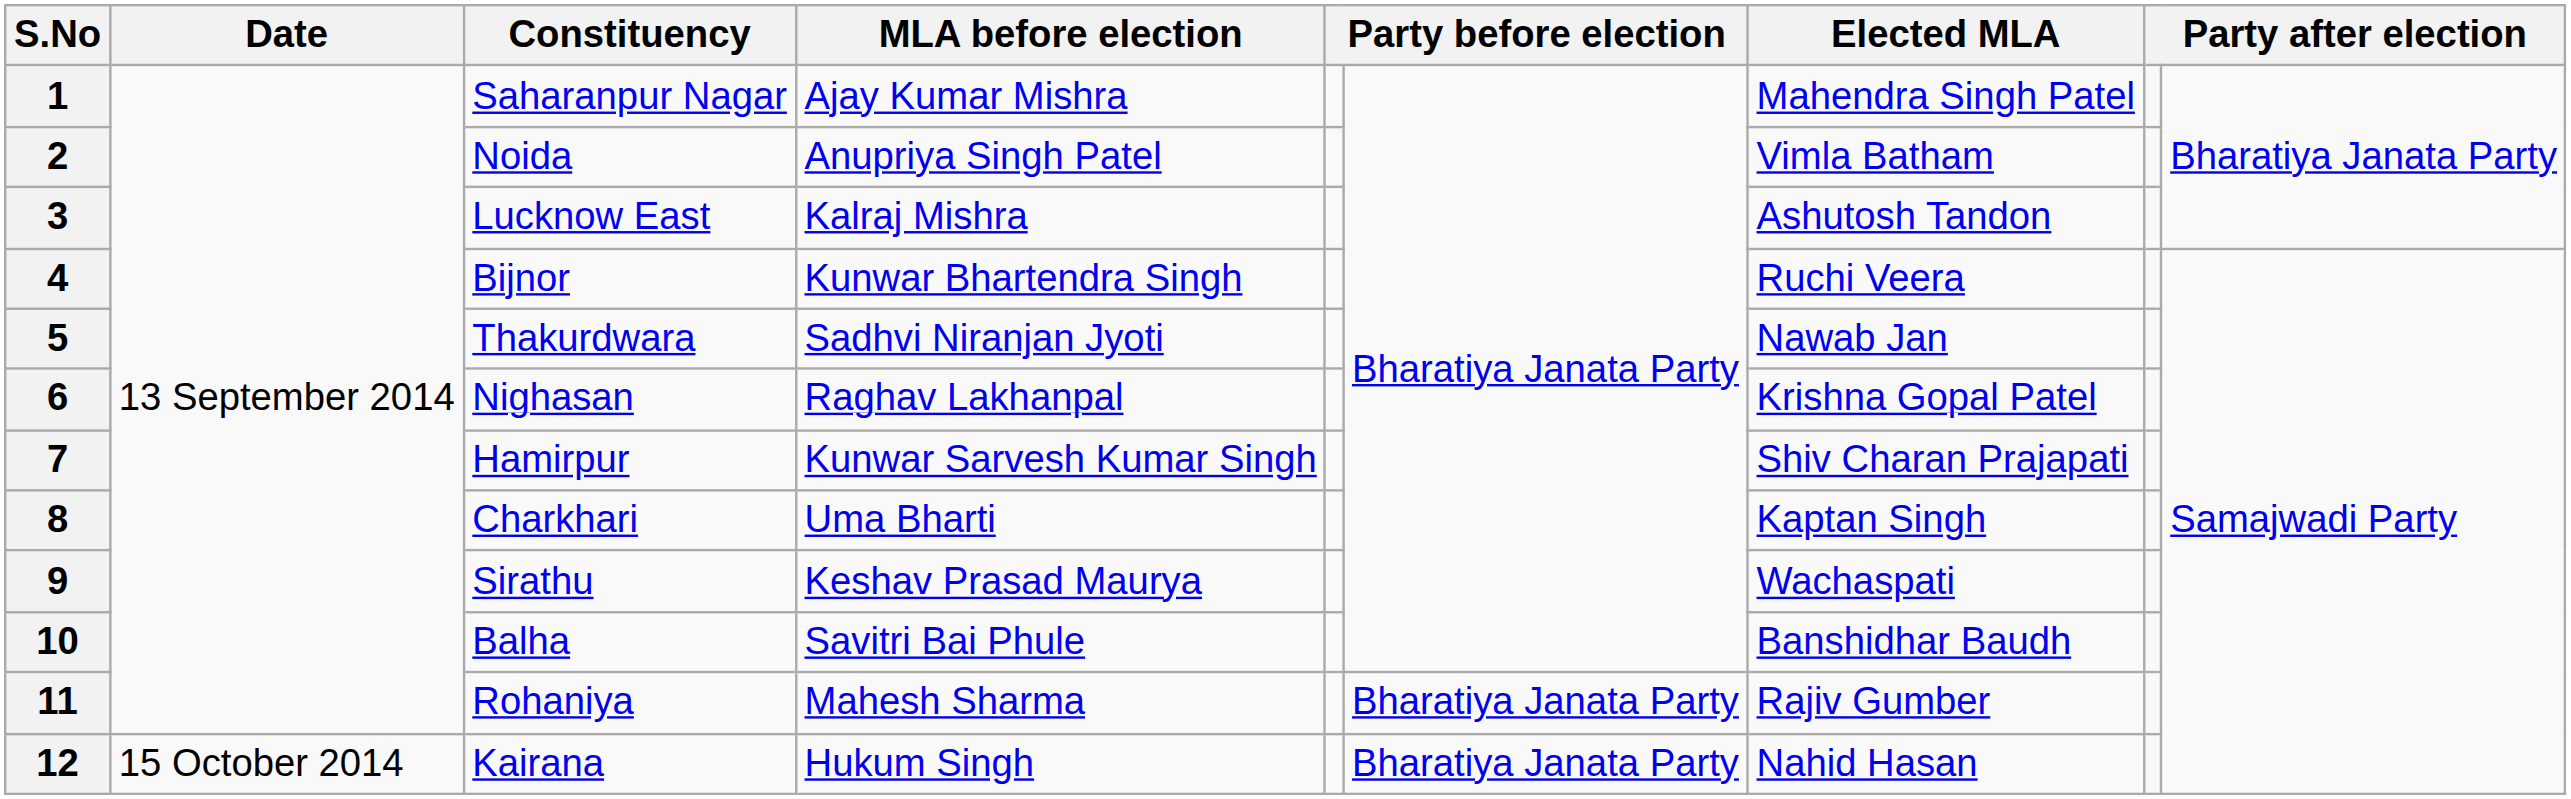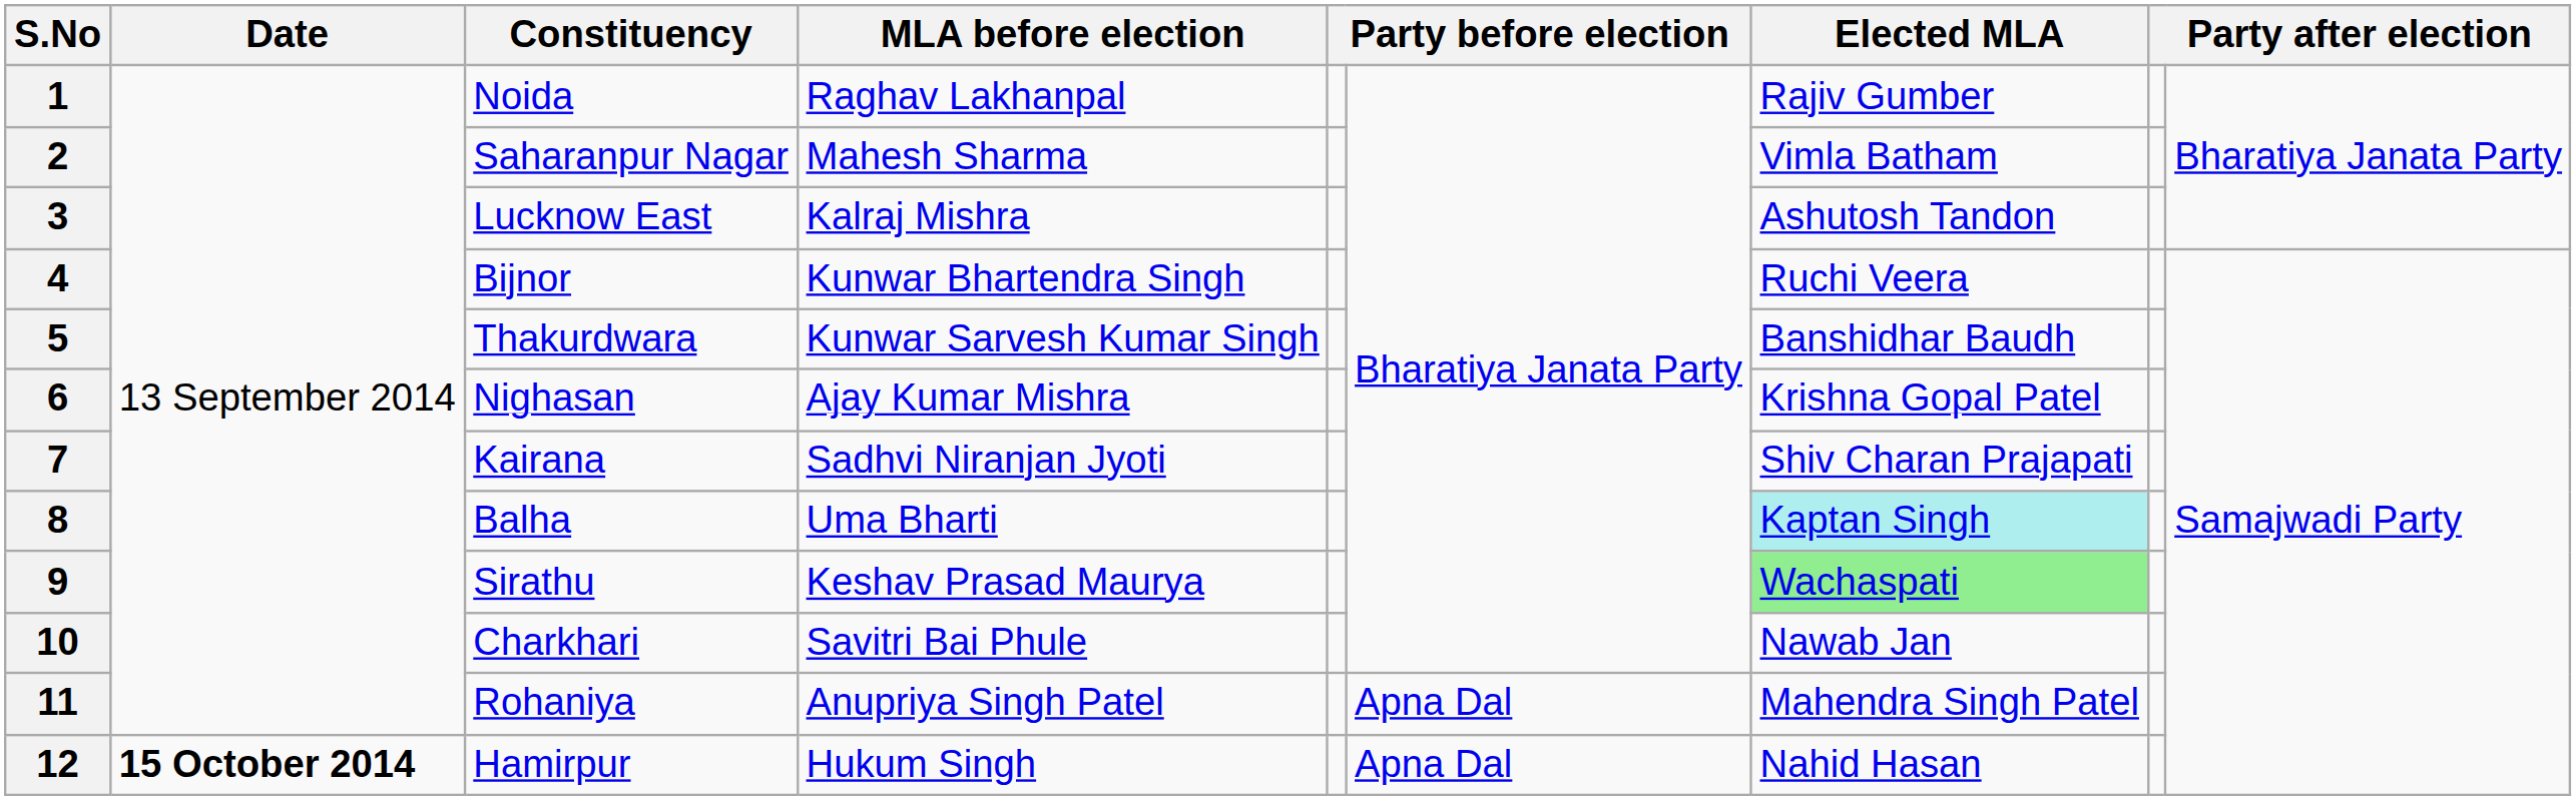1 | Constituency: Saharanpur Nagar -> Noida
1 | MLA before election: Ajay Kumar Mishra -> Raghav Lakhanpal
1 | Elected MLA: Mahendra Singh Patel -> Rajiv Gumber
2 | Constituency: Noida -> Saharanpur Nagar
2 | MLA before election: Anupriya Singh Patel -> Mahesh Sharma
5 | MLA before election: Sadhvi Niranjan Jyoti -> Kunwar Sarvesh Kumar Singh
5 | Elected MLA: Nawab Jan -> Banshidhar Baudh
6 | MLA before election: Raghav Lakhanpal -> Ajay Kumar Mishra
7 | Constituency: Hamirpur -> Kairana
7 | MLA before election: Kunwar Sarvesh Kumar Singh -> Sadhvi Niranjan Jyoti
8 | Constituency: Charkhari -> Balha
8 | Elected MLA: no background -> paleturquoise background
9 | Elected MLA: no background -> lightgreen background
10 | Constituency: Balha -> Charkhari
10 | Elected MLA: Banshidhar Baudh -> Nawab Jan
11 | MLA before election: Mahesh Sharma -> Anupriya Singh Patel
11 | column 6: Bharatiya Janata Party -> Apna Dal
11 | Elected MLA: Rajiv Gumber -> Mahendra Singh Patel
12 | Date: normal -> bold
12 | Constituency: Kairana -> Hamirpur
12 | column 6: Bharatiya Janata Party -> Apna Dal
